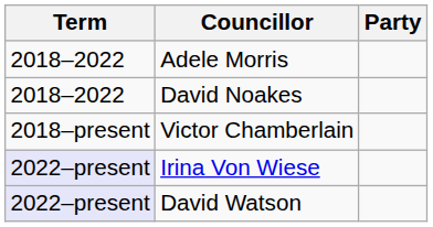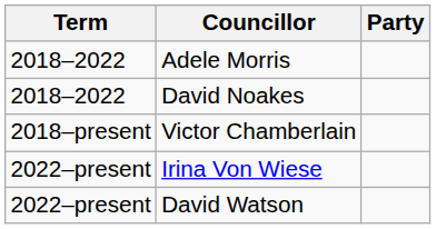Irina Von Wiese | Term: lavender background -> no background
David Watson | Term: lavender background -> no background
